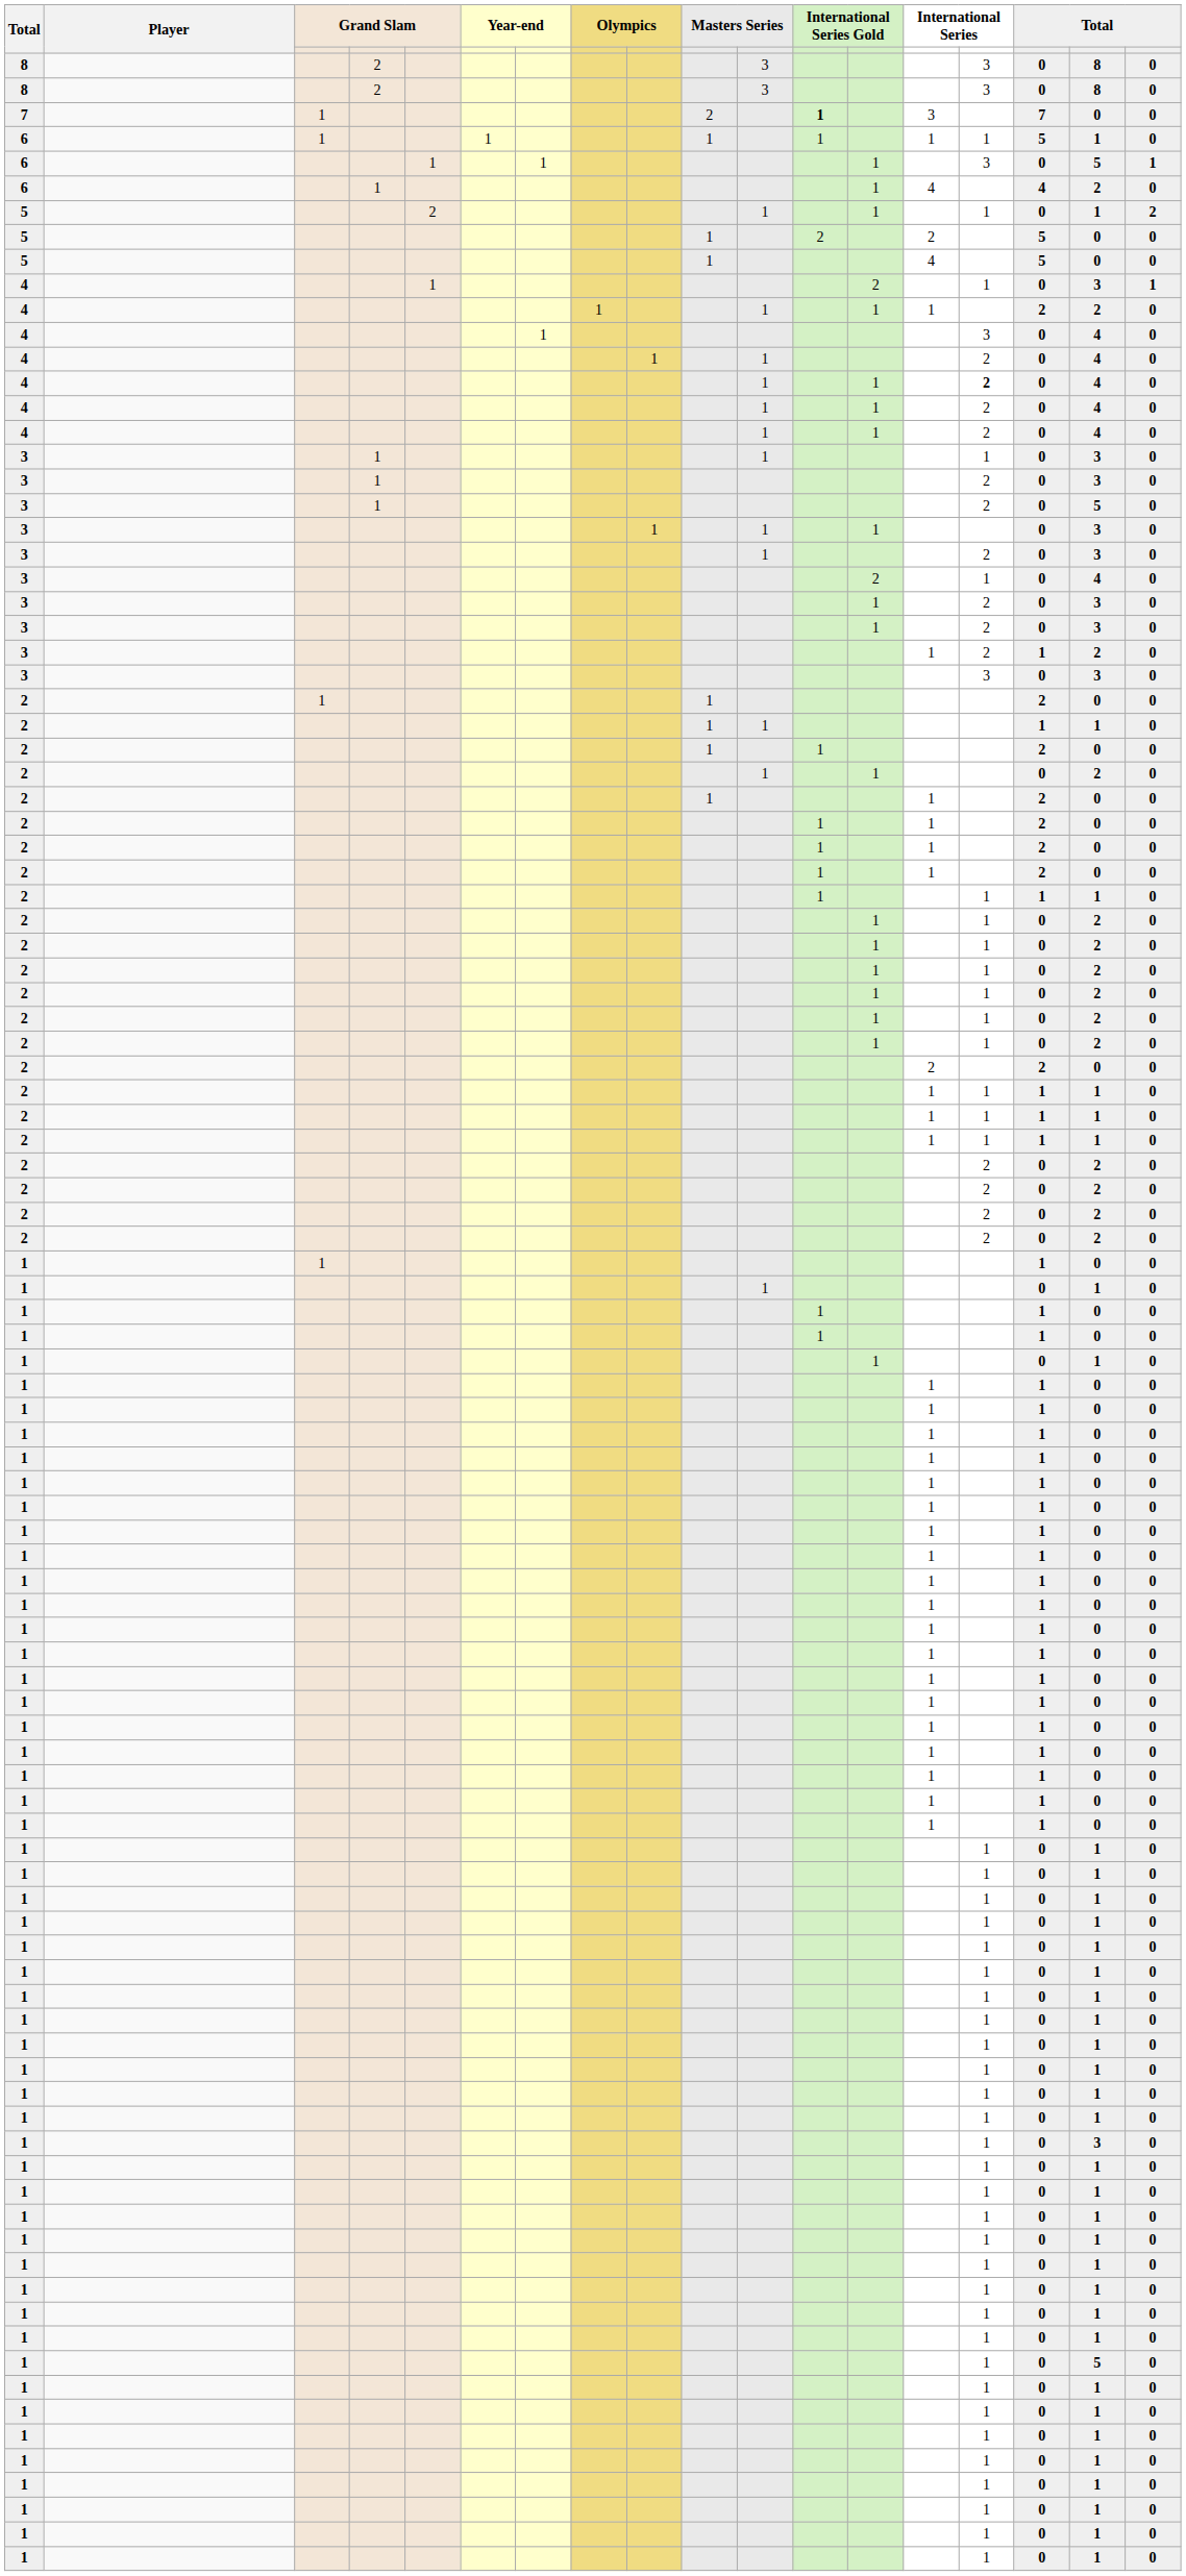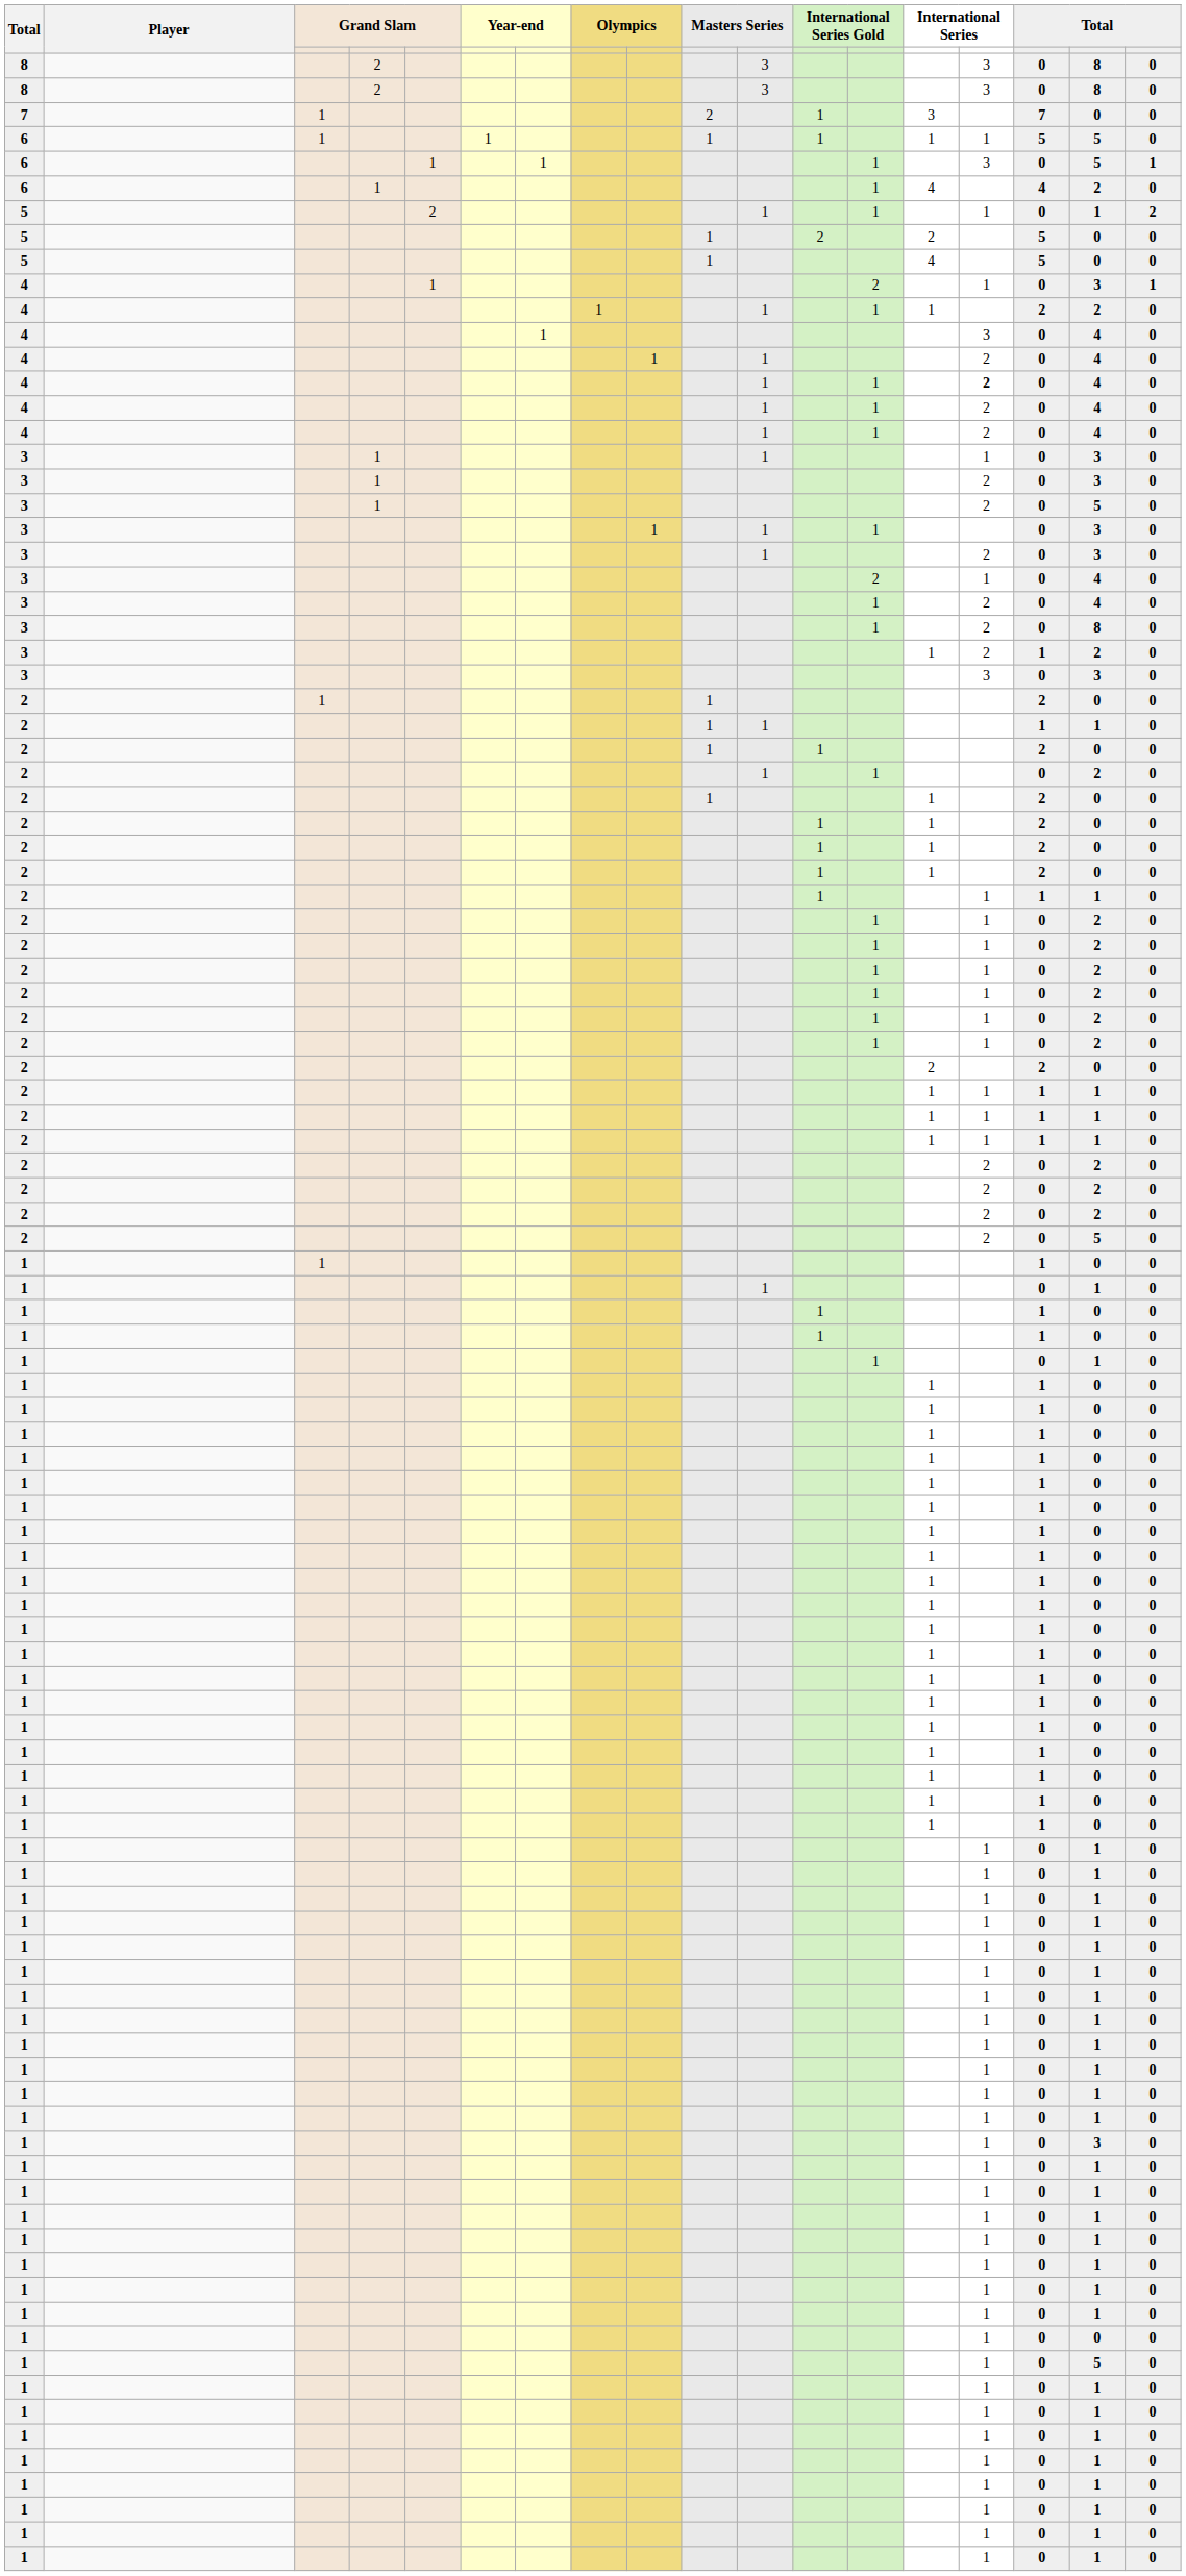row 5 | column 12: bold -> normal
row 6 | column 17: 1 -> 5
row 25 | column 17: 3 -> 4
row 26 | column 17: 3 -> 8
row 51 | column 17: 2 -> 5
row 96 | column 17: 1 -> 0
